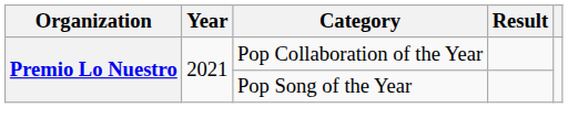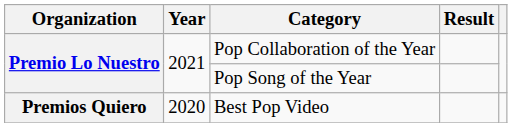+ row: Premios Quiero | 2020 | Best Pop Video
